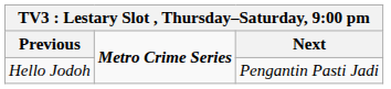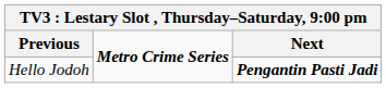Hello Jodoh | Next: normal -> bold
